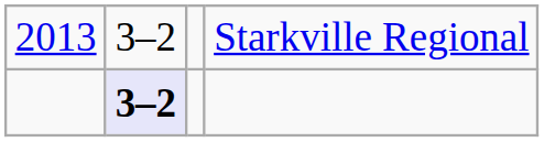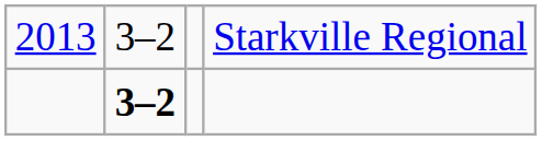row 2 | column 2: lavender background -> no background
